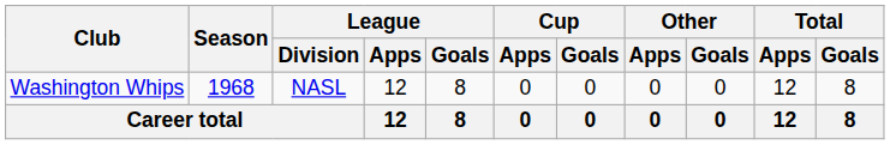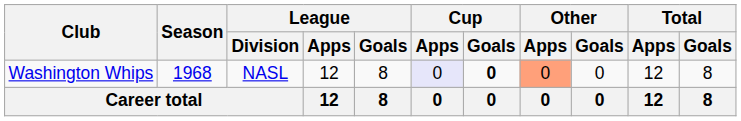Washington Whips | Cup / Apps: no background -> lavender background
Washington Whips | Cup / Goals: normal -> bold
Washington Whips | Other / Apps: no background -> lightsalmon background
